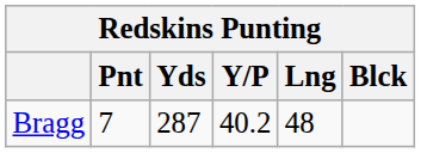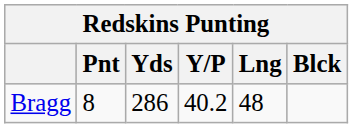Bragg | Pnt: 7 -> 8
Bragg | Yds: 287 -> 286
